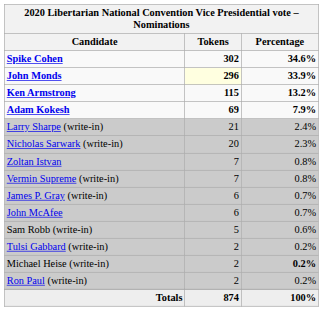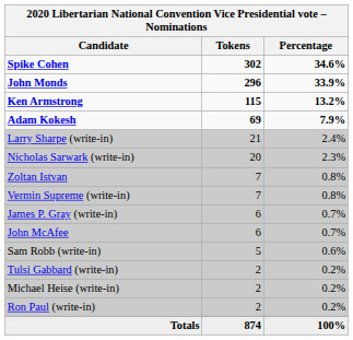John Monds | Tokens: lightyellow background -> no background
Michael Heise (write-in) | Percentage: bold -> normal
